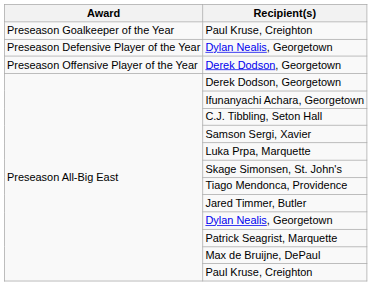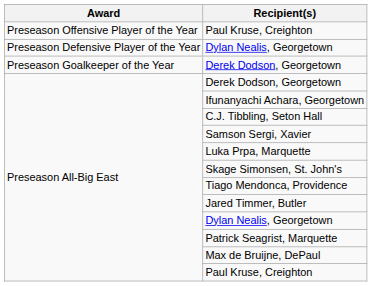row 2 | Award: Preseason Goalkeeper of the Year -> Preseason Offensive Player of the Year
row 4 | Award: Preseason Offensive Player of the Year -> Preseason Goalkeeper of the Year
